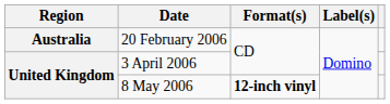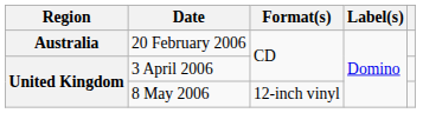8 May 2006 | Format(s): bold -> normal
